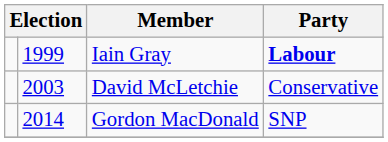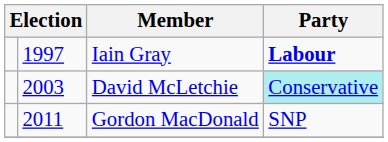Iain Gray | column 2: 1999 -> 1997
David McLetchie | Party: no background -> paleturquoise background
Gordon MacDonald | column 2: 2014 -> 2011
